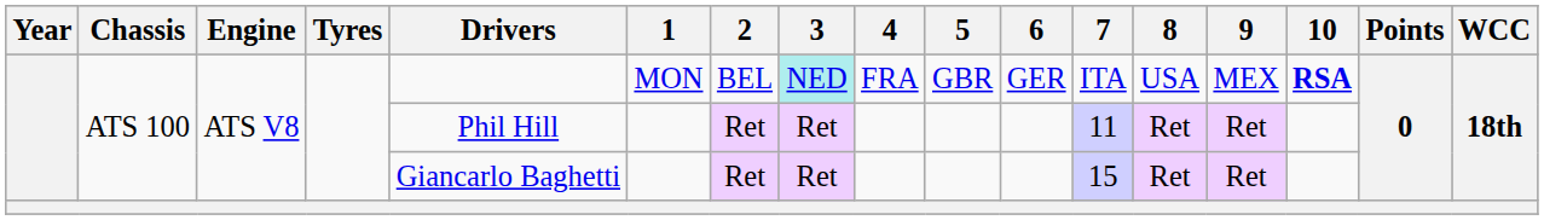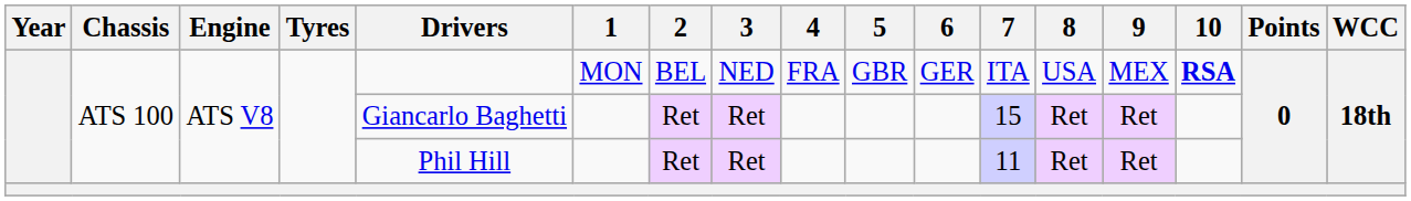row 2 | 3: paleturquoise background -> no background
row 3 | Drivers: Phil Hill -> Giancarlo Baghetti
row 3 | 7: 11 -> 15
row 4 | Drivers: Giancarlo Baghetti -> Phil Hill
row 4 | 7: 15 -> 11
